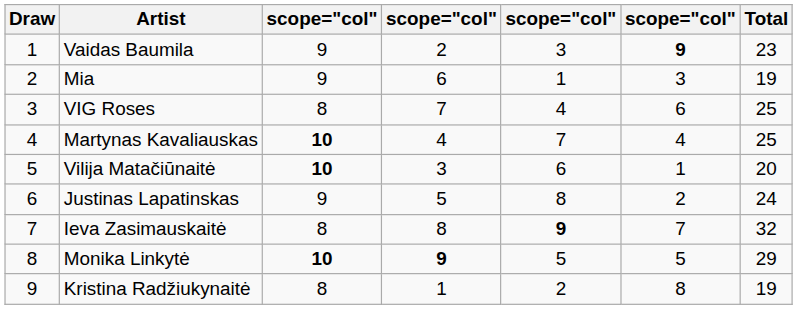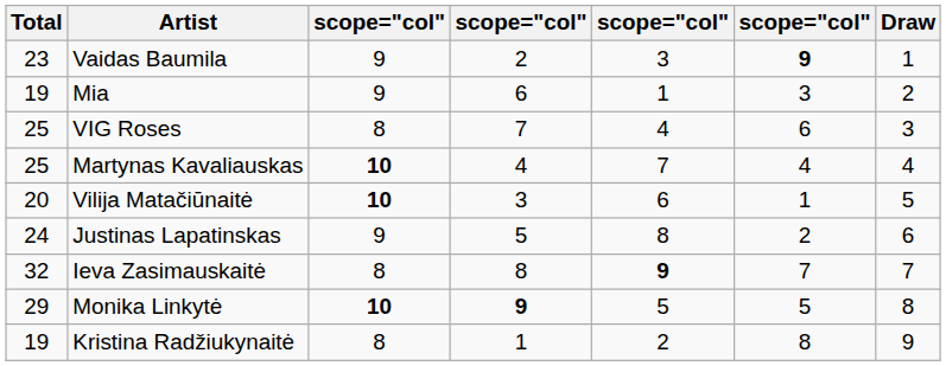columns swapped: Draw <-> Total
